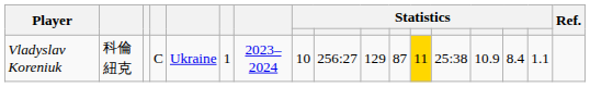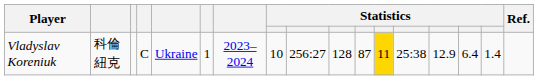Vladyslav Koreniuk | column 10: 129 -> 128
Vladyslav Koreniuk | column 14: 10.9 -> 12.9
Vladyslav Koreniuk | column 15: 8.4 -> 6.4
Vladyslav Koreniuk | column 16: 1.1 -> 1.4
